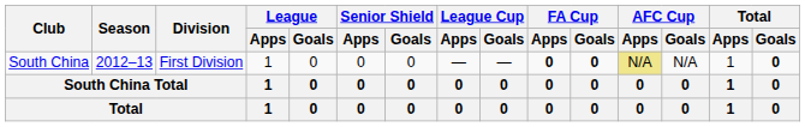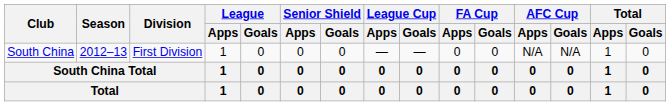South China | FA Cup / Apps: bold -> normal
South China | FA Cup / Goals: bold -> normal
South China | AFC Cup / Apps: khaki background -> no background
South China | Total / Goals: bold -> normal
